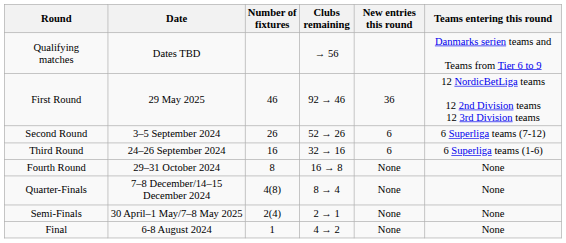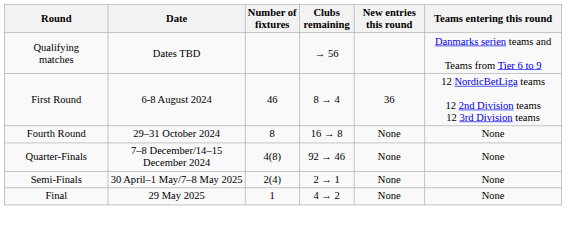First Round | Date: 29 May 2025 -> 6-8 August 2024
First Round | Clubs remaining: 92 → 46 -> 8 → 4
- row: Second Round | 3–5 September 2024 | 26 | 52 → 26 | 6 | 6 Superliga teams (7-12)
- row: Third Round | 24–26 September 2024 | 16 | 32 → 16 | 6 | 6 Superliga teams (1-6)
Quarter-Finals | Clubs remaining: 8 → 4 -> 92 → 46
Final | Date: 6-8 August 2024 -> 29 May 2025
